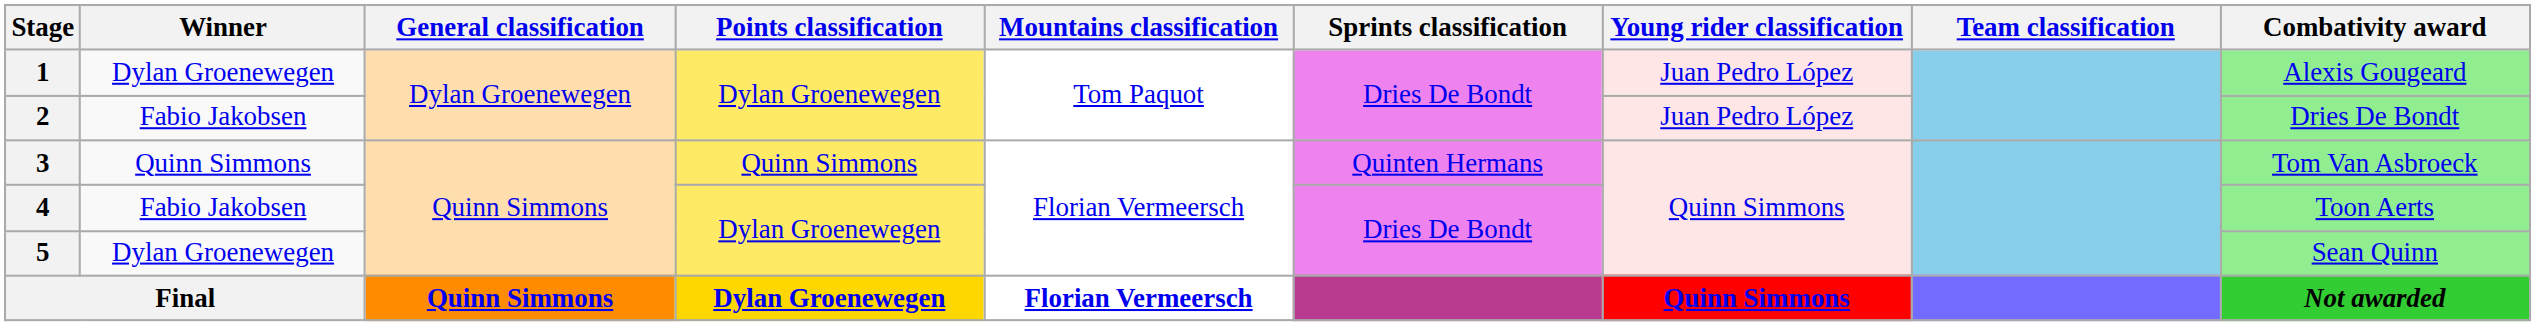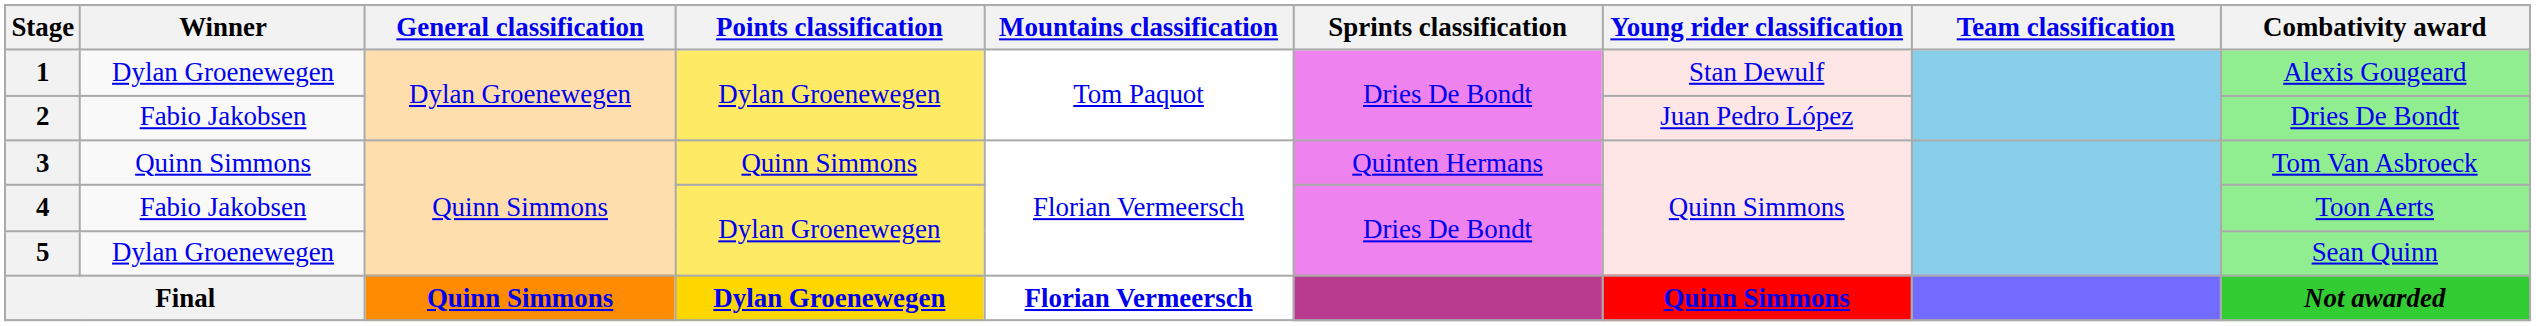1 | Young rider classification: Juan Pedro López -> Stan Dewulf
